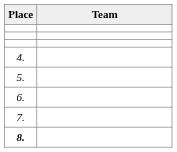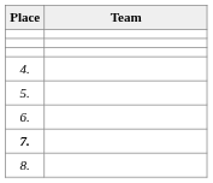row 8 | Place: normal -> bold
row 9 | Place: bold -> normal
